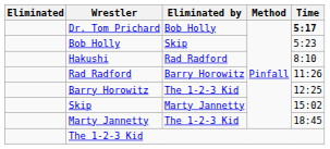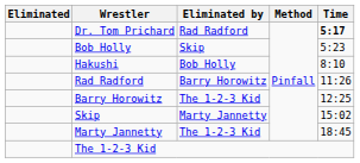Dr. Tom Prichard | Eliminated by: Bob Holly -> Rad Radford
Hakushi | Eliminated by: Rad Radford -> Bob Holly
